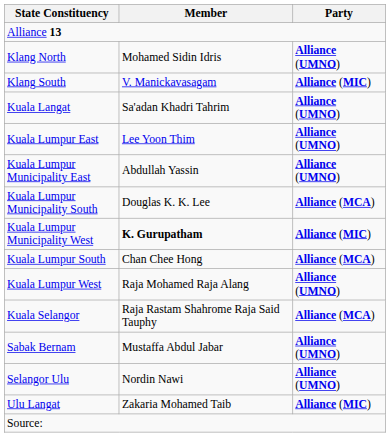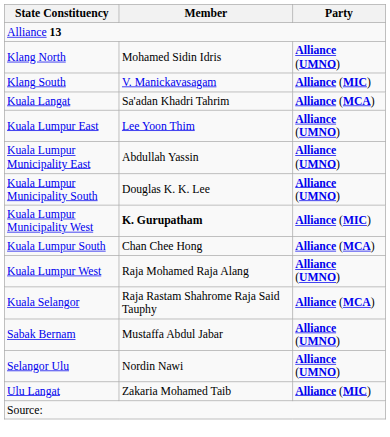Kuala Langat | Party: Alliance (UMNO) -> Alliance (MCA)
Kuala Lumpur Municipality South | Party: Alliance (MCA) -> Alliance (UMNO)
